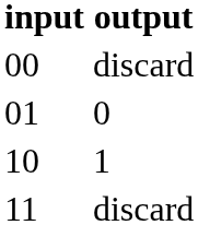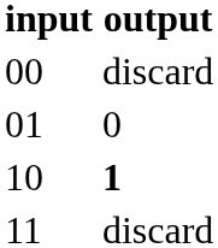10 | output: normal -> bold
